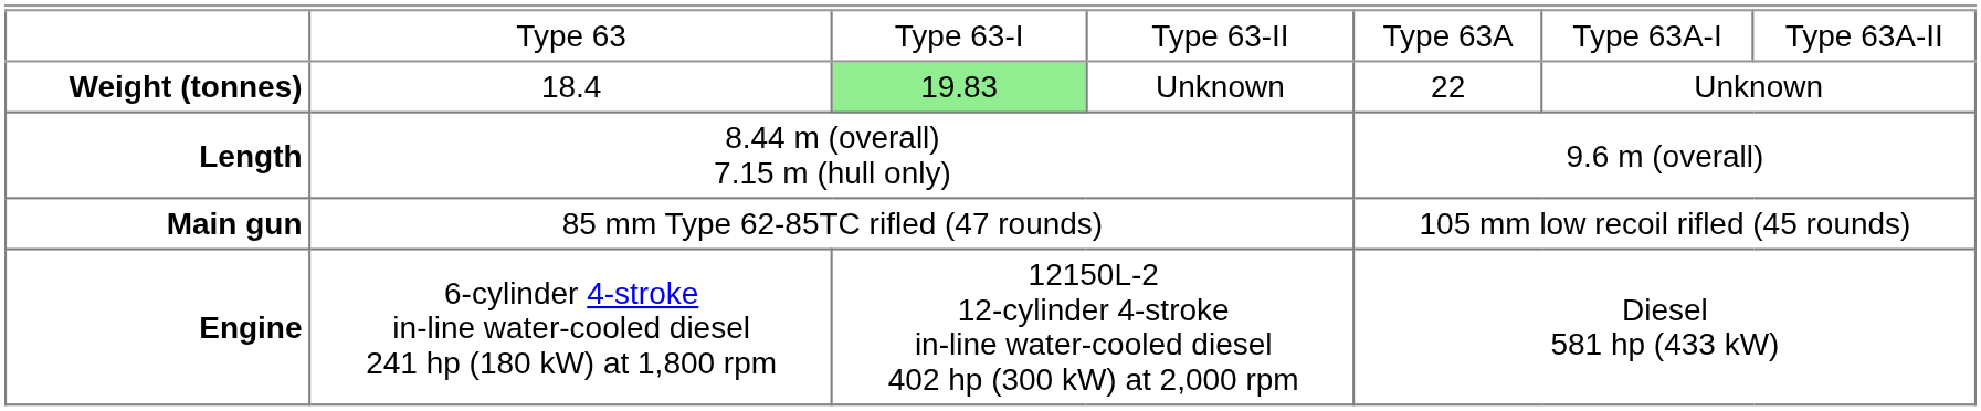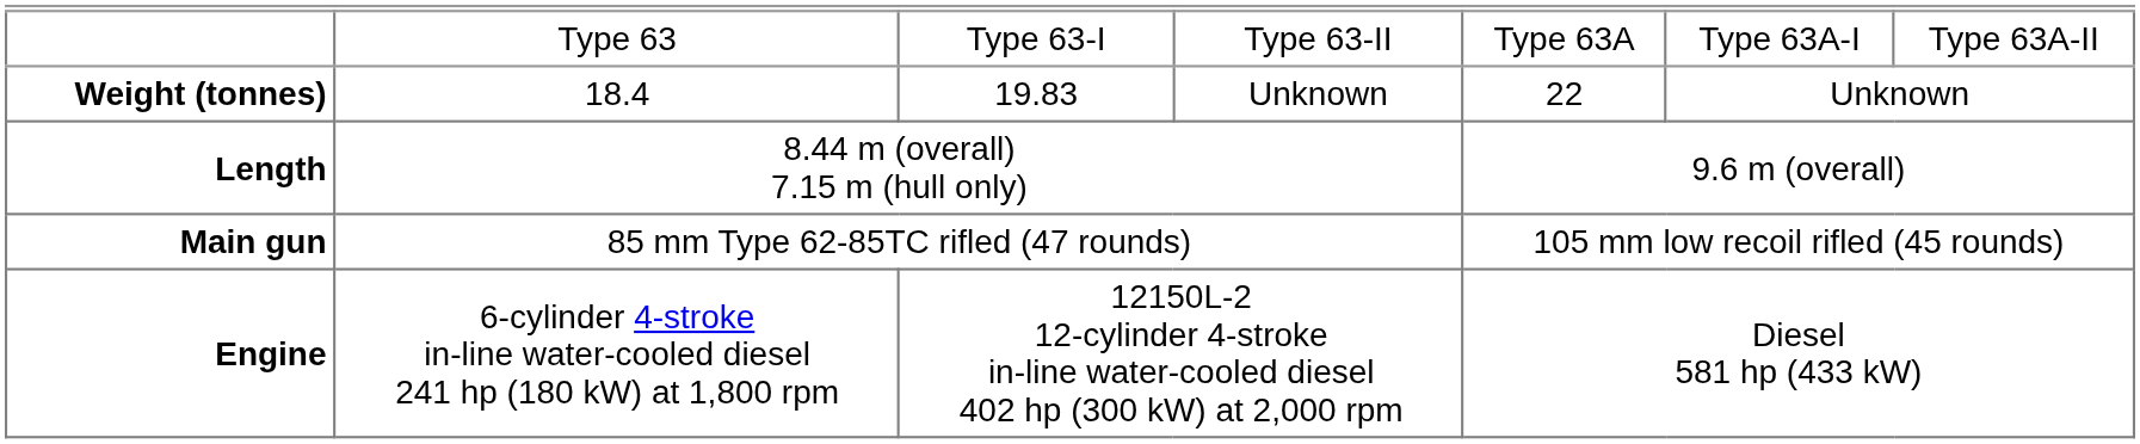Weight (tonnes) | column 3: lightgreen background -> no background
